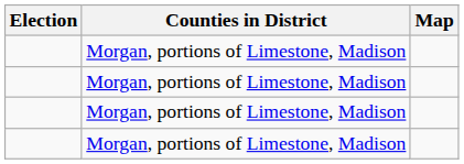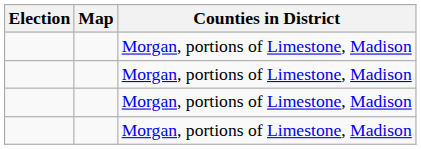columns swapped: Map <-> Counties in District
